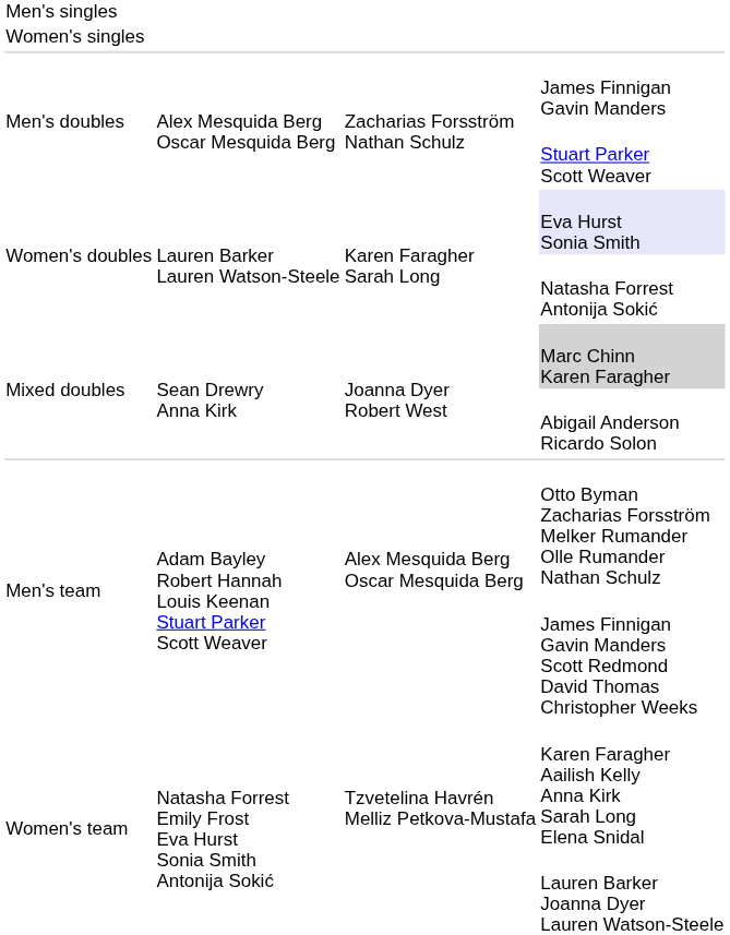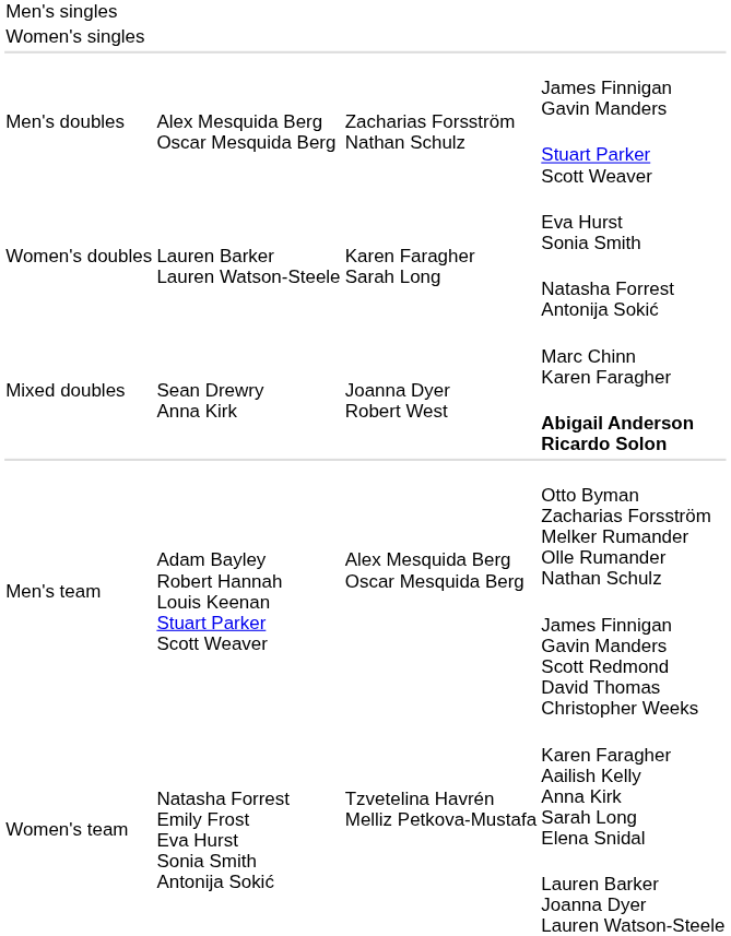Eva Hurst Sonia Smith | column 4: lavender background -> no background
Marc Chinn Karen Faragher | column 4: lightgrey background -> no background
Abigail Anderson Ricardo Solon | column 4: normal -> bold
